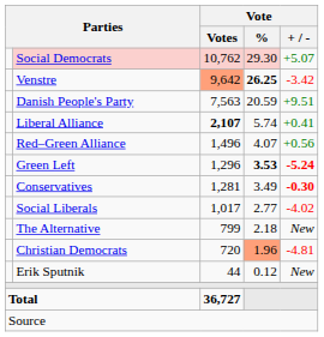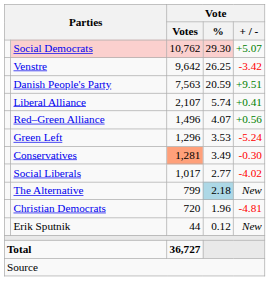Venstre | Vote / Votes: lightsalmon background -> no background
Venstre | Vote / %: bold -> normal
Liberal Alliance | Vote / Votes: bold -> normal
Green Left | Vote / %: bold -> normal
Green Left | Vote / + / -: bold -> normal
Conservatives | Vote / Votes: no background -> lightsalmon background
Conservatives | Vote / + / -: bold -> normal
The Alternative | Vote / %: no background -> lightblue background
Christian Democrats | Vote / %: lightsalmon background -> no background
